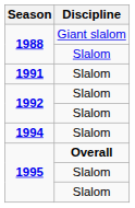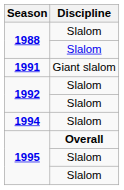row 2 | Discipline: Giant slalom -> Slalom
row 4 | Discipline: Slalom -> Giant slalom
